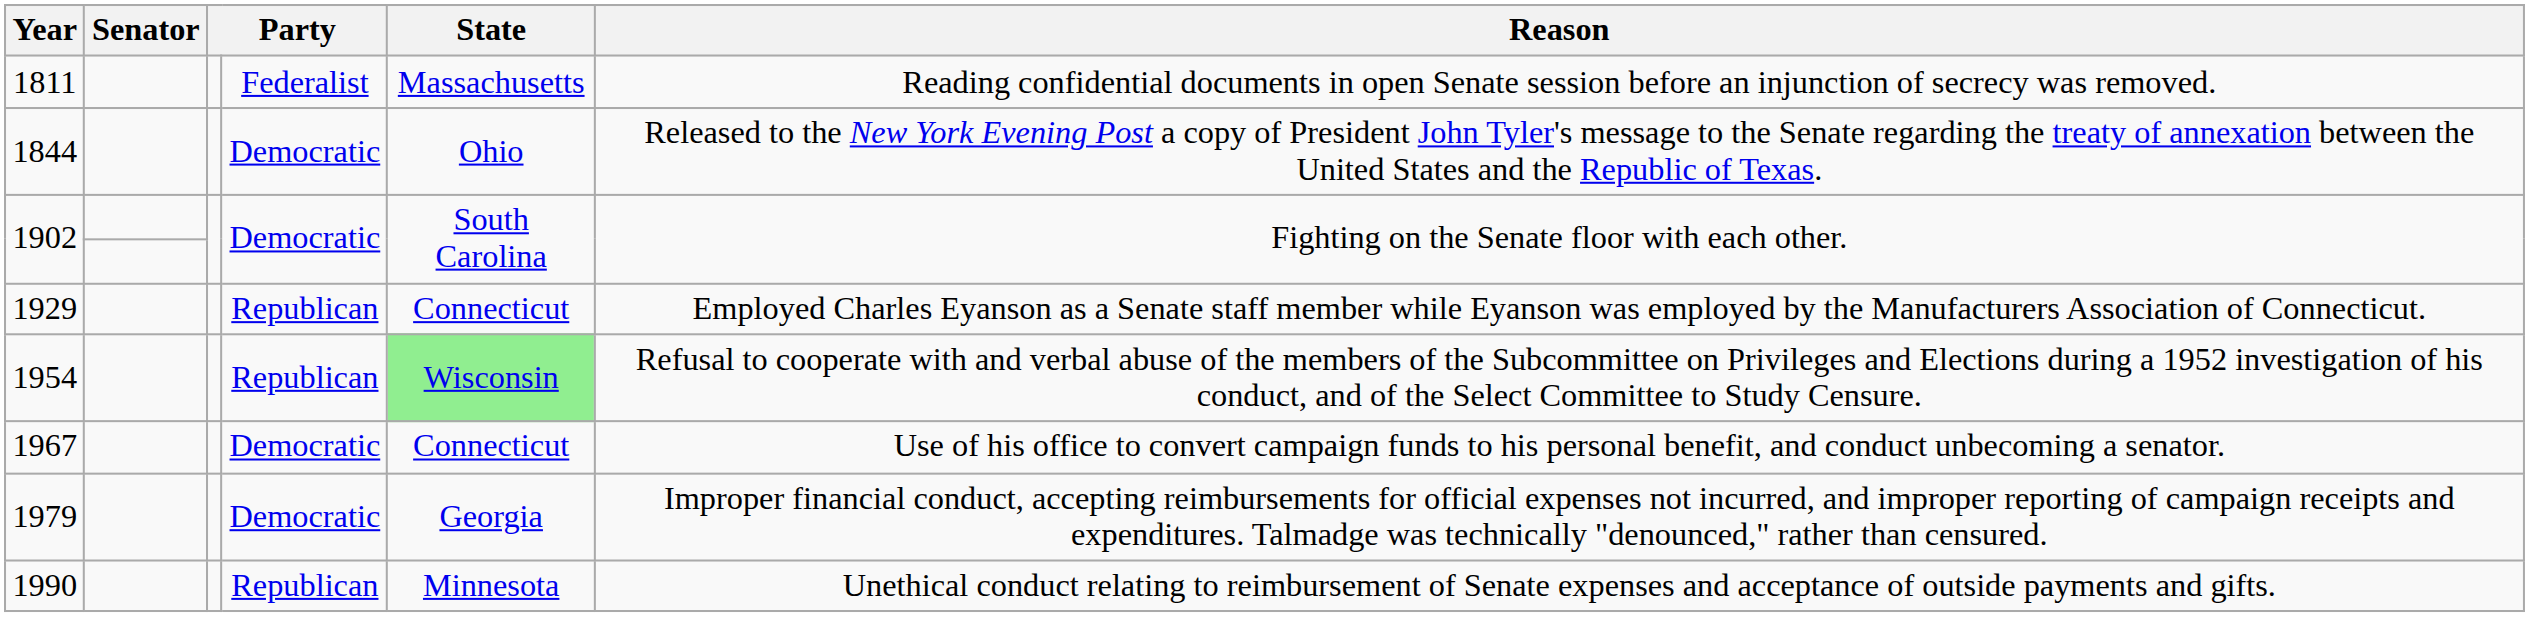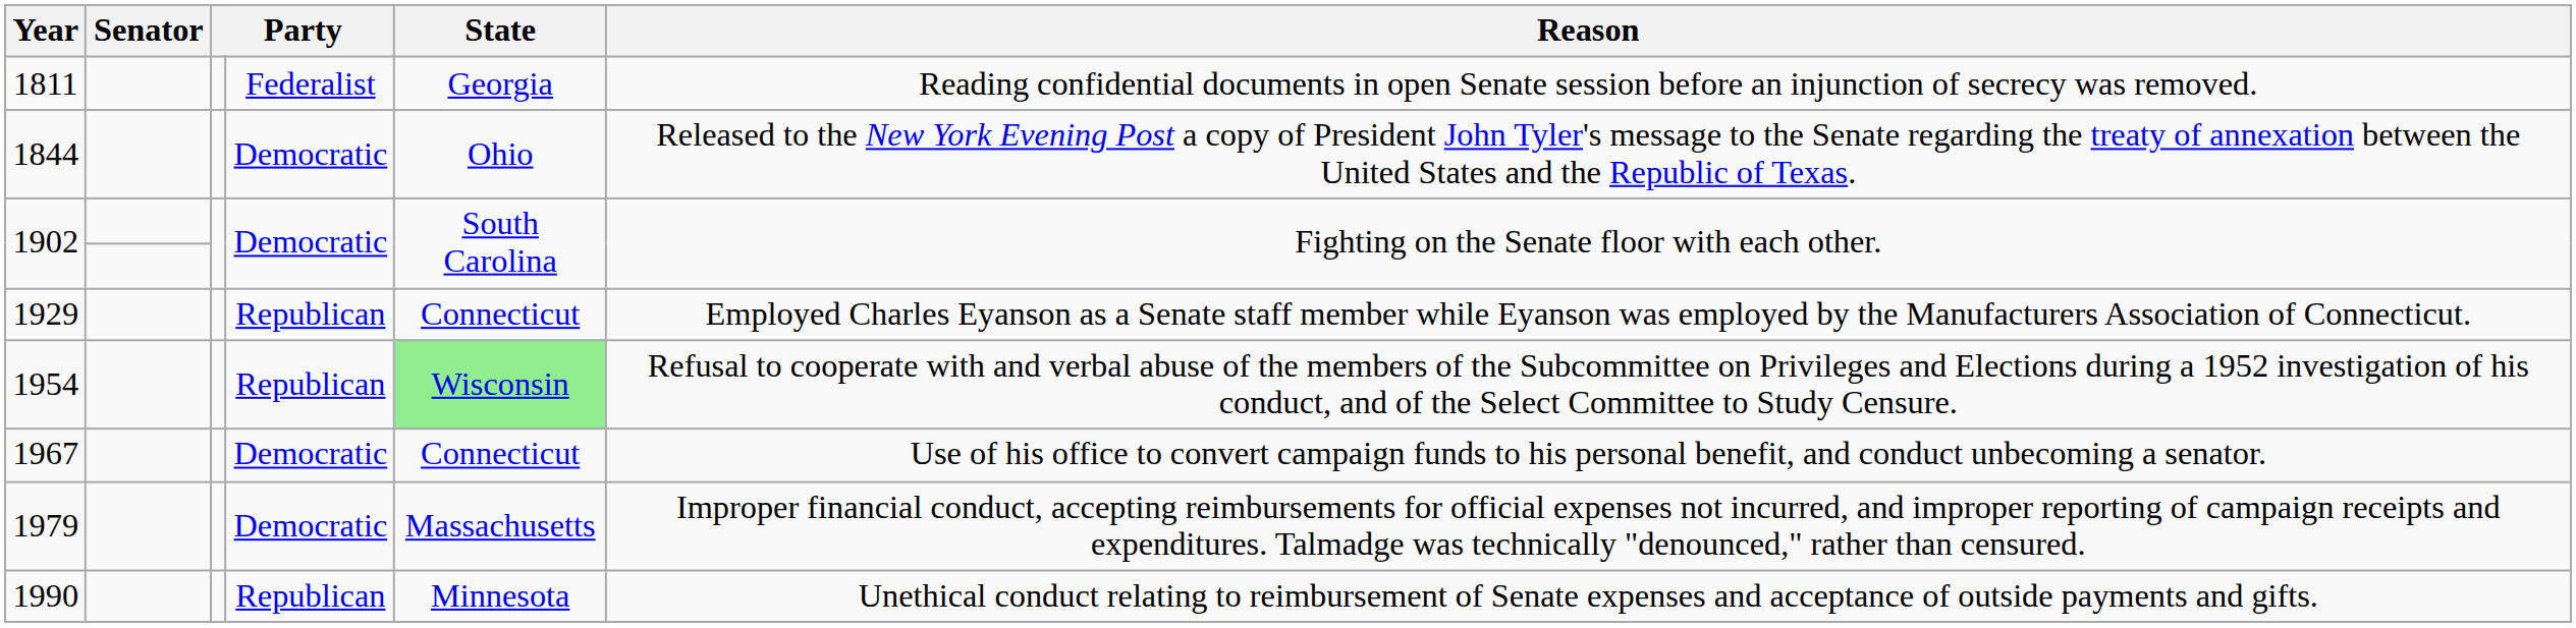1811 | State: Massachusetts -> Georgia
1979 | State: Georgia -> Massachusetts
